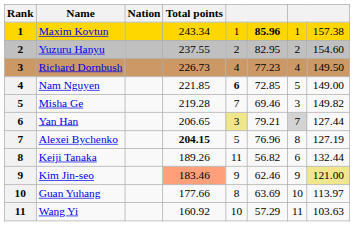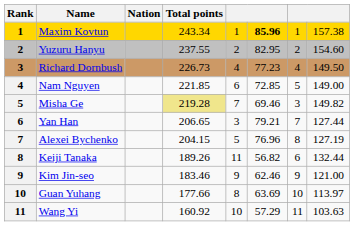Nam Nguyen | column 5: bold -> normal
Misha Ge | Total points: no background -> khaki background
Yan Han | column 5: khaki background -> no background
Yan Han | column 7: lightgrey background -> no background
Alexei Bychenko | Total points: bold -> normal
Kim Jin-seo | Total points: lightsalmon background -> no background
Kim Jin-seo | column 8: khaki background -> no background
